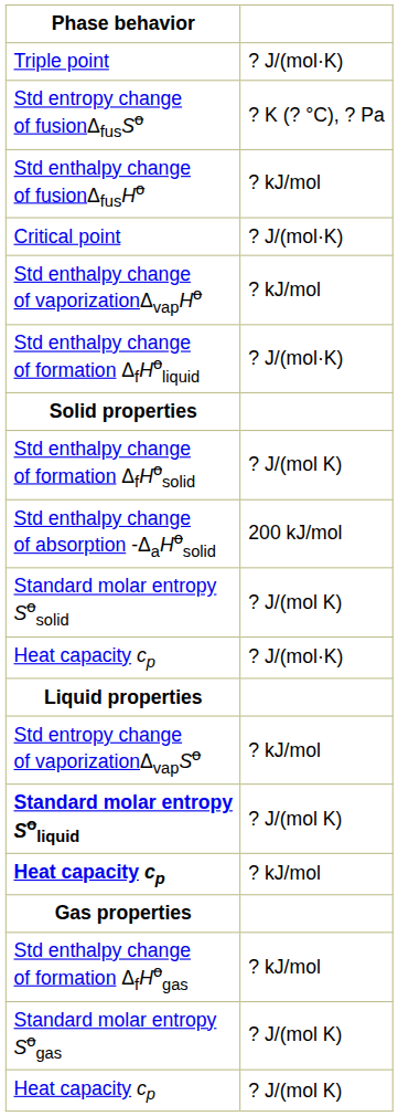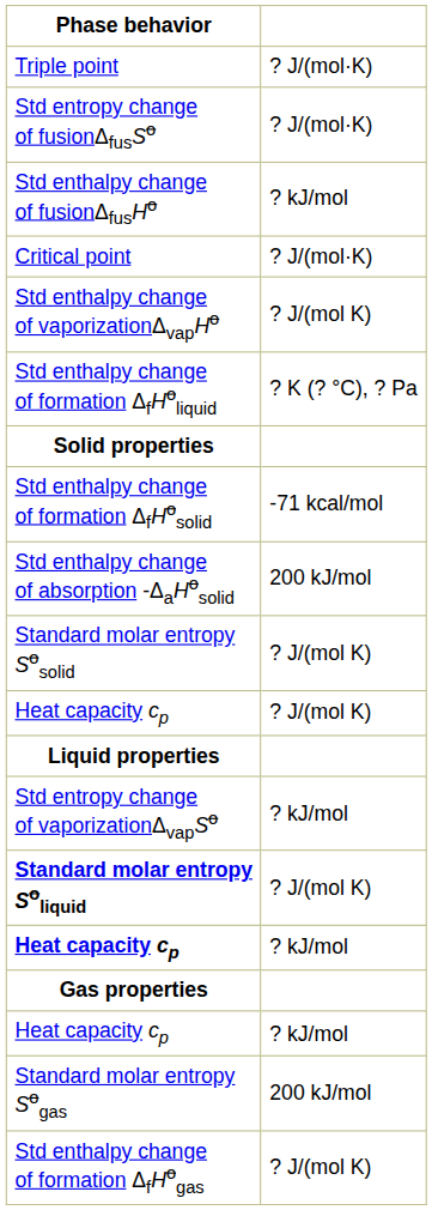row 3 | column 2: ? K (? °C), ? Pa -> ? J/(mol·K)
row 6 | column 2: ? kJ/mol -> ? J/(mol K)
row 7 | column 2: ? J/(mol·K) -> ? K (? °C), ? Pa
row 9 | column 2: ? J/(mol K) -> -71 kcal/mol
row 12 | column 2: ? J/(mol·K) -> ? J/(mol K)
row 18 | Phase behavior: Std enthalpy change of formation ΔfHogas -> Heat capacity cp
row 19 | column 2: ? J/(mol K) -> 200 kJ/mol
row 20 | Phase behavior: Heat capacity cp -> Std enthalpy change of formation ΔfHogas
